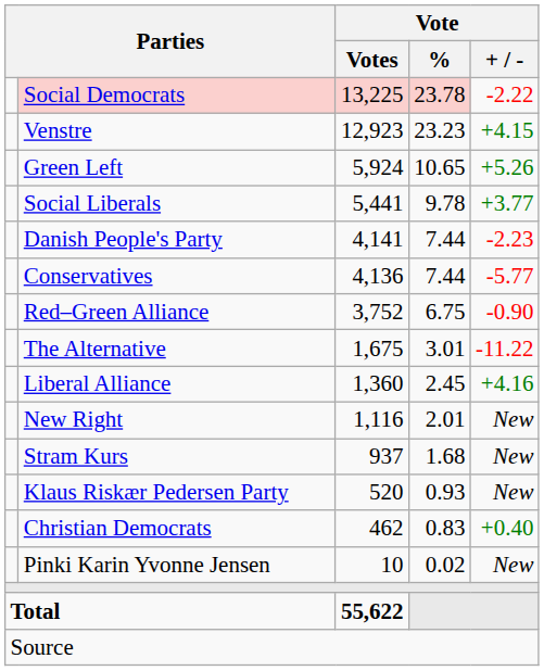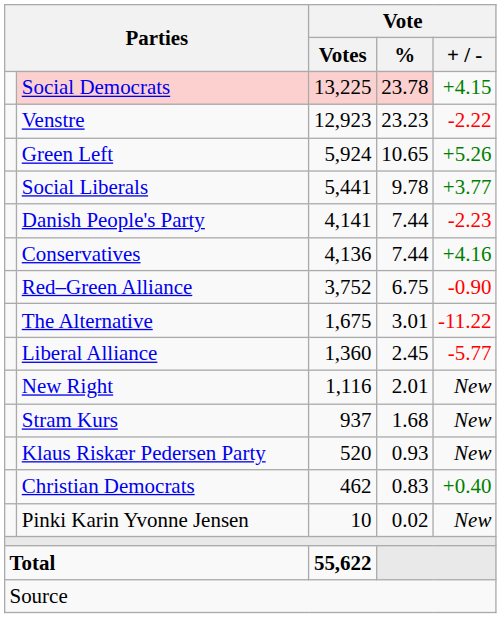Social Democrats | Vote / + / -: -2.22 -> +4.15
Venstre | Vote / + / -: +4.15 -> -2.22
Conservatives | Vote / + / -: -5.77 -> +4.16
Liberal Alliance | Vote / + / -: +4.16 -> -5.77
